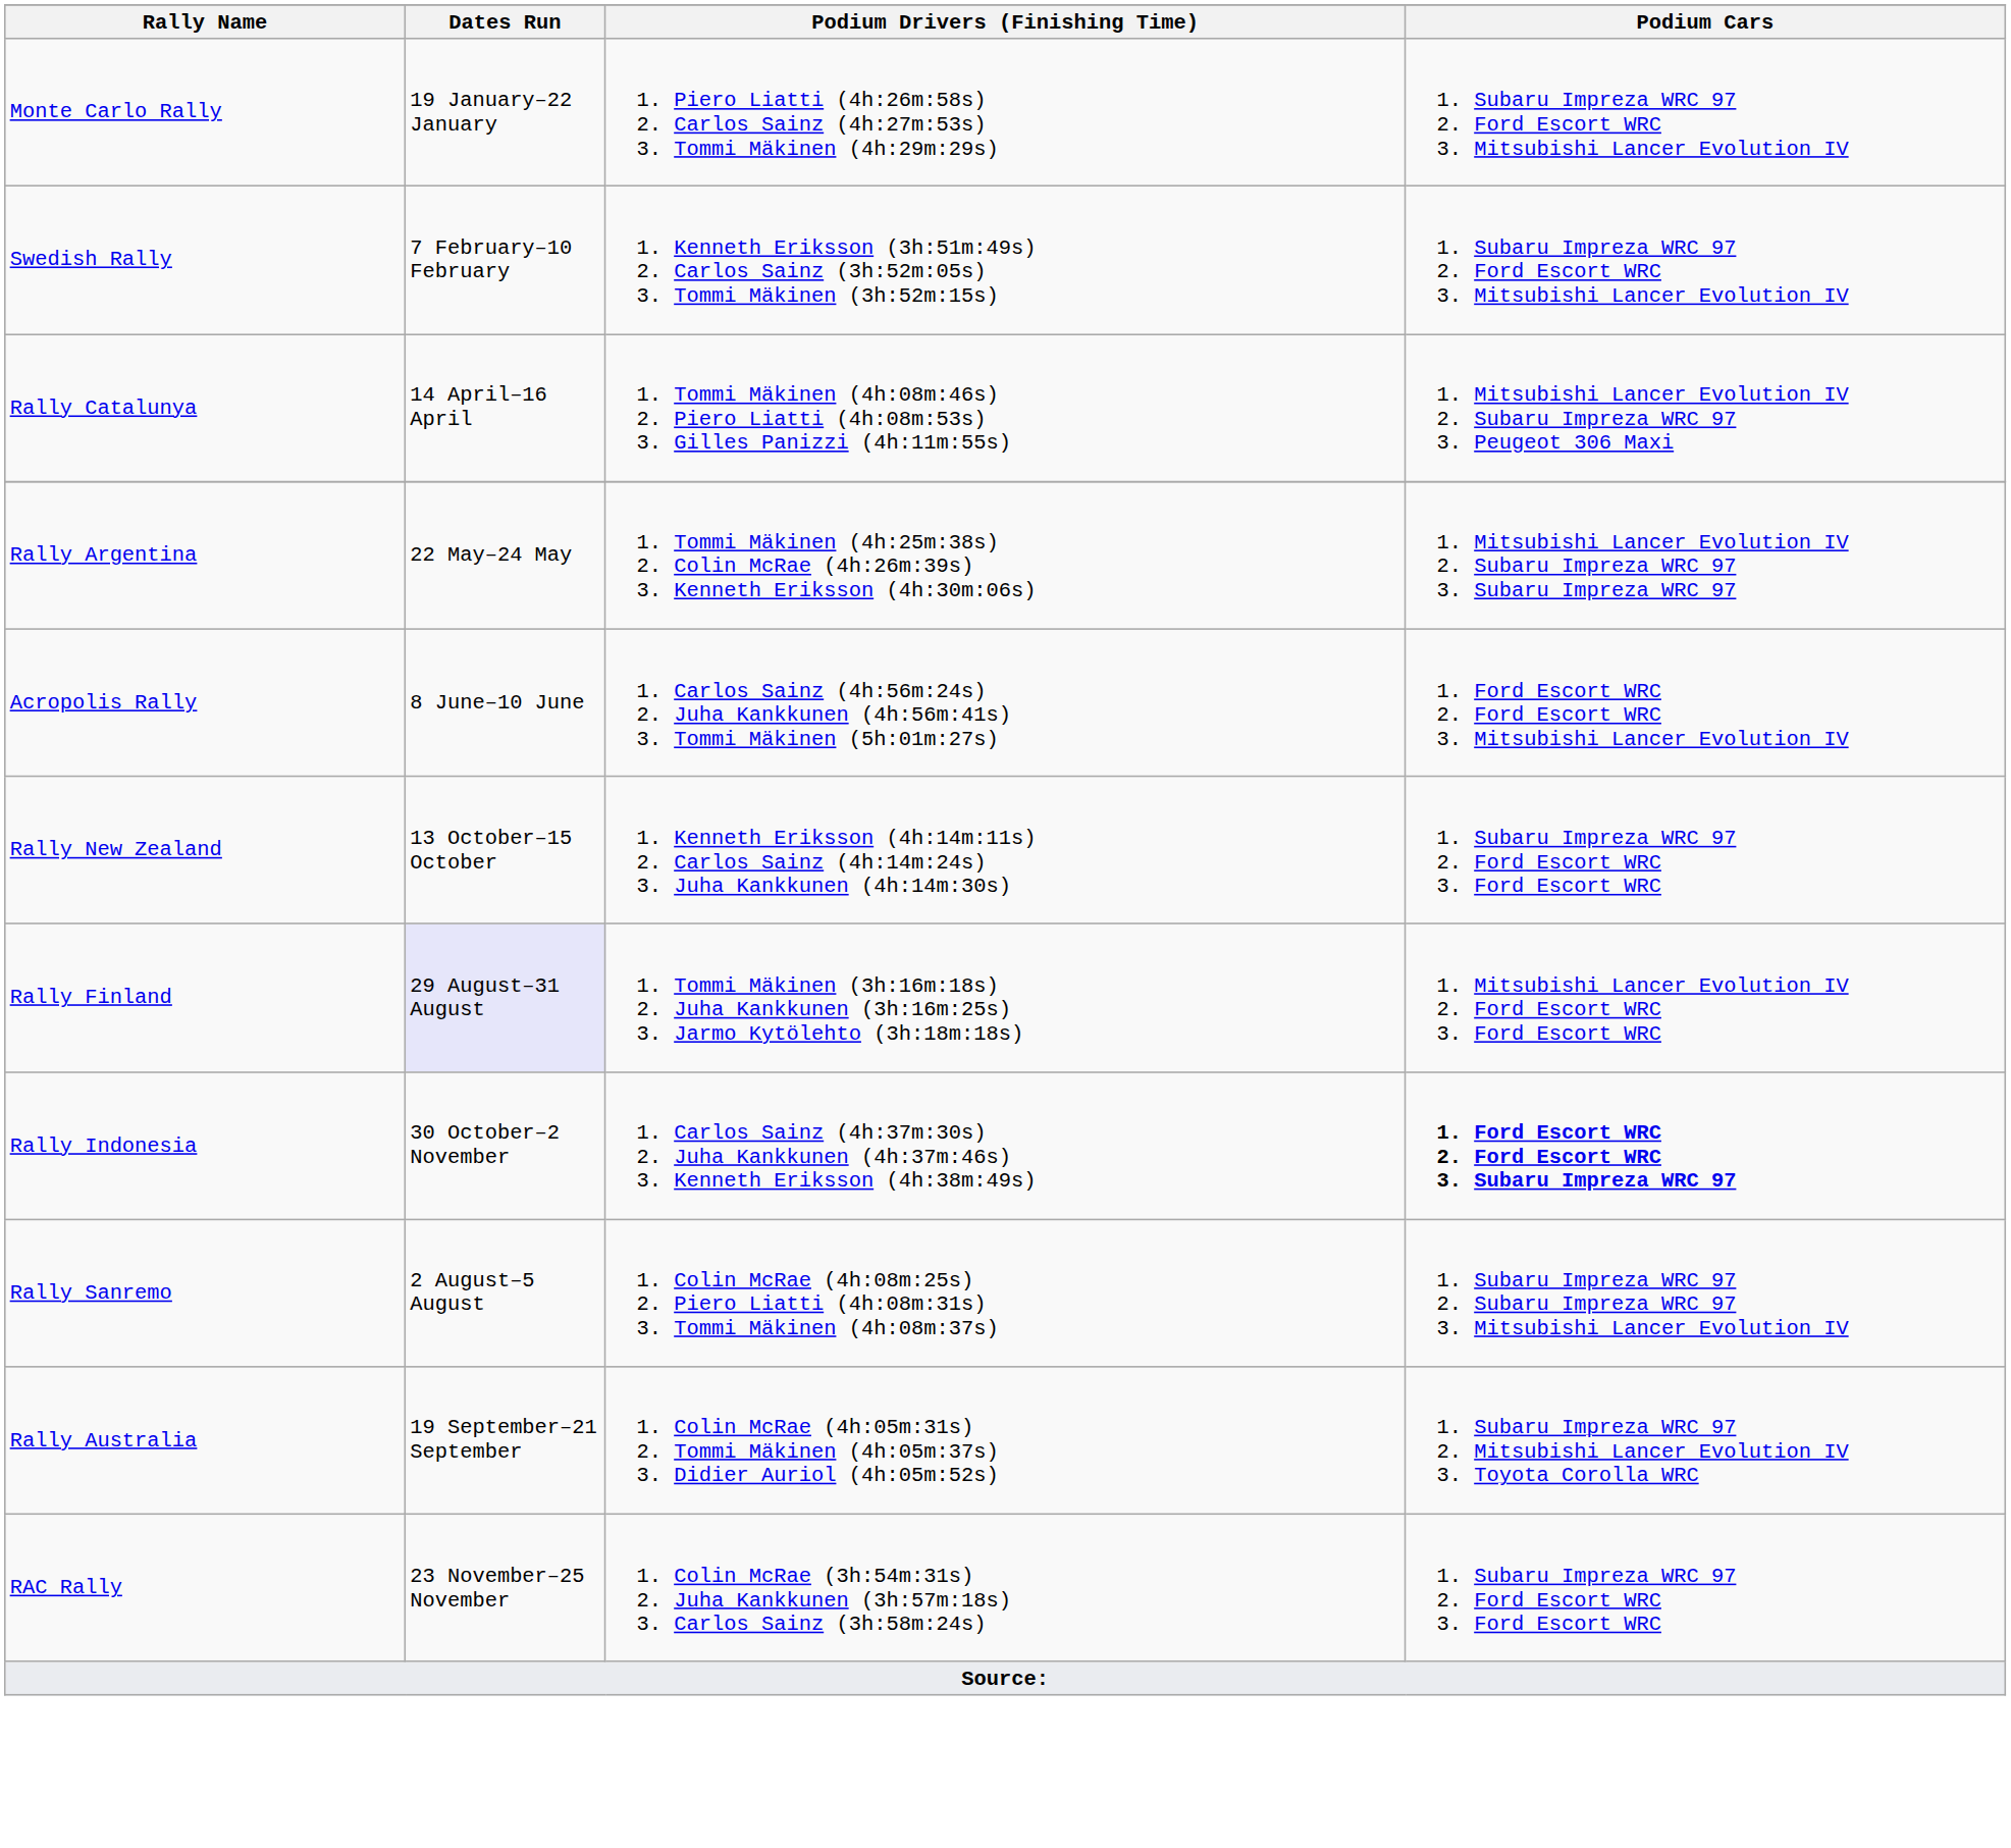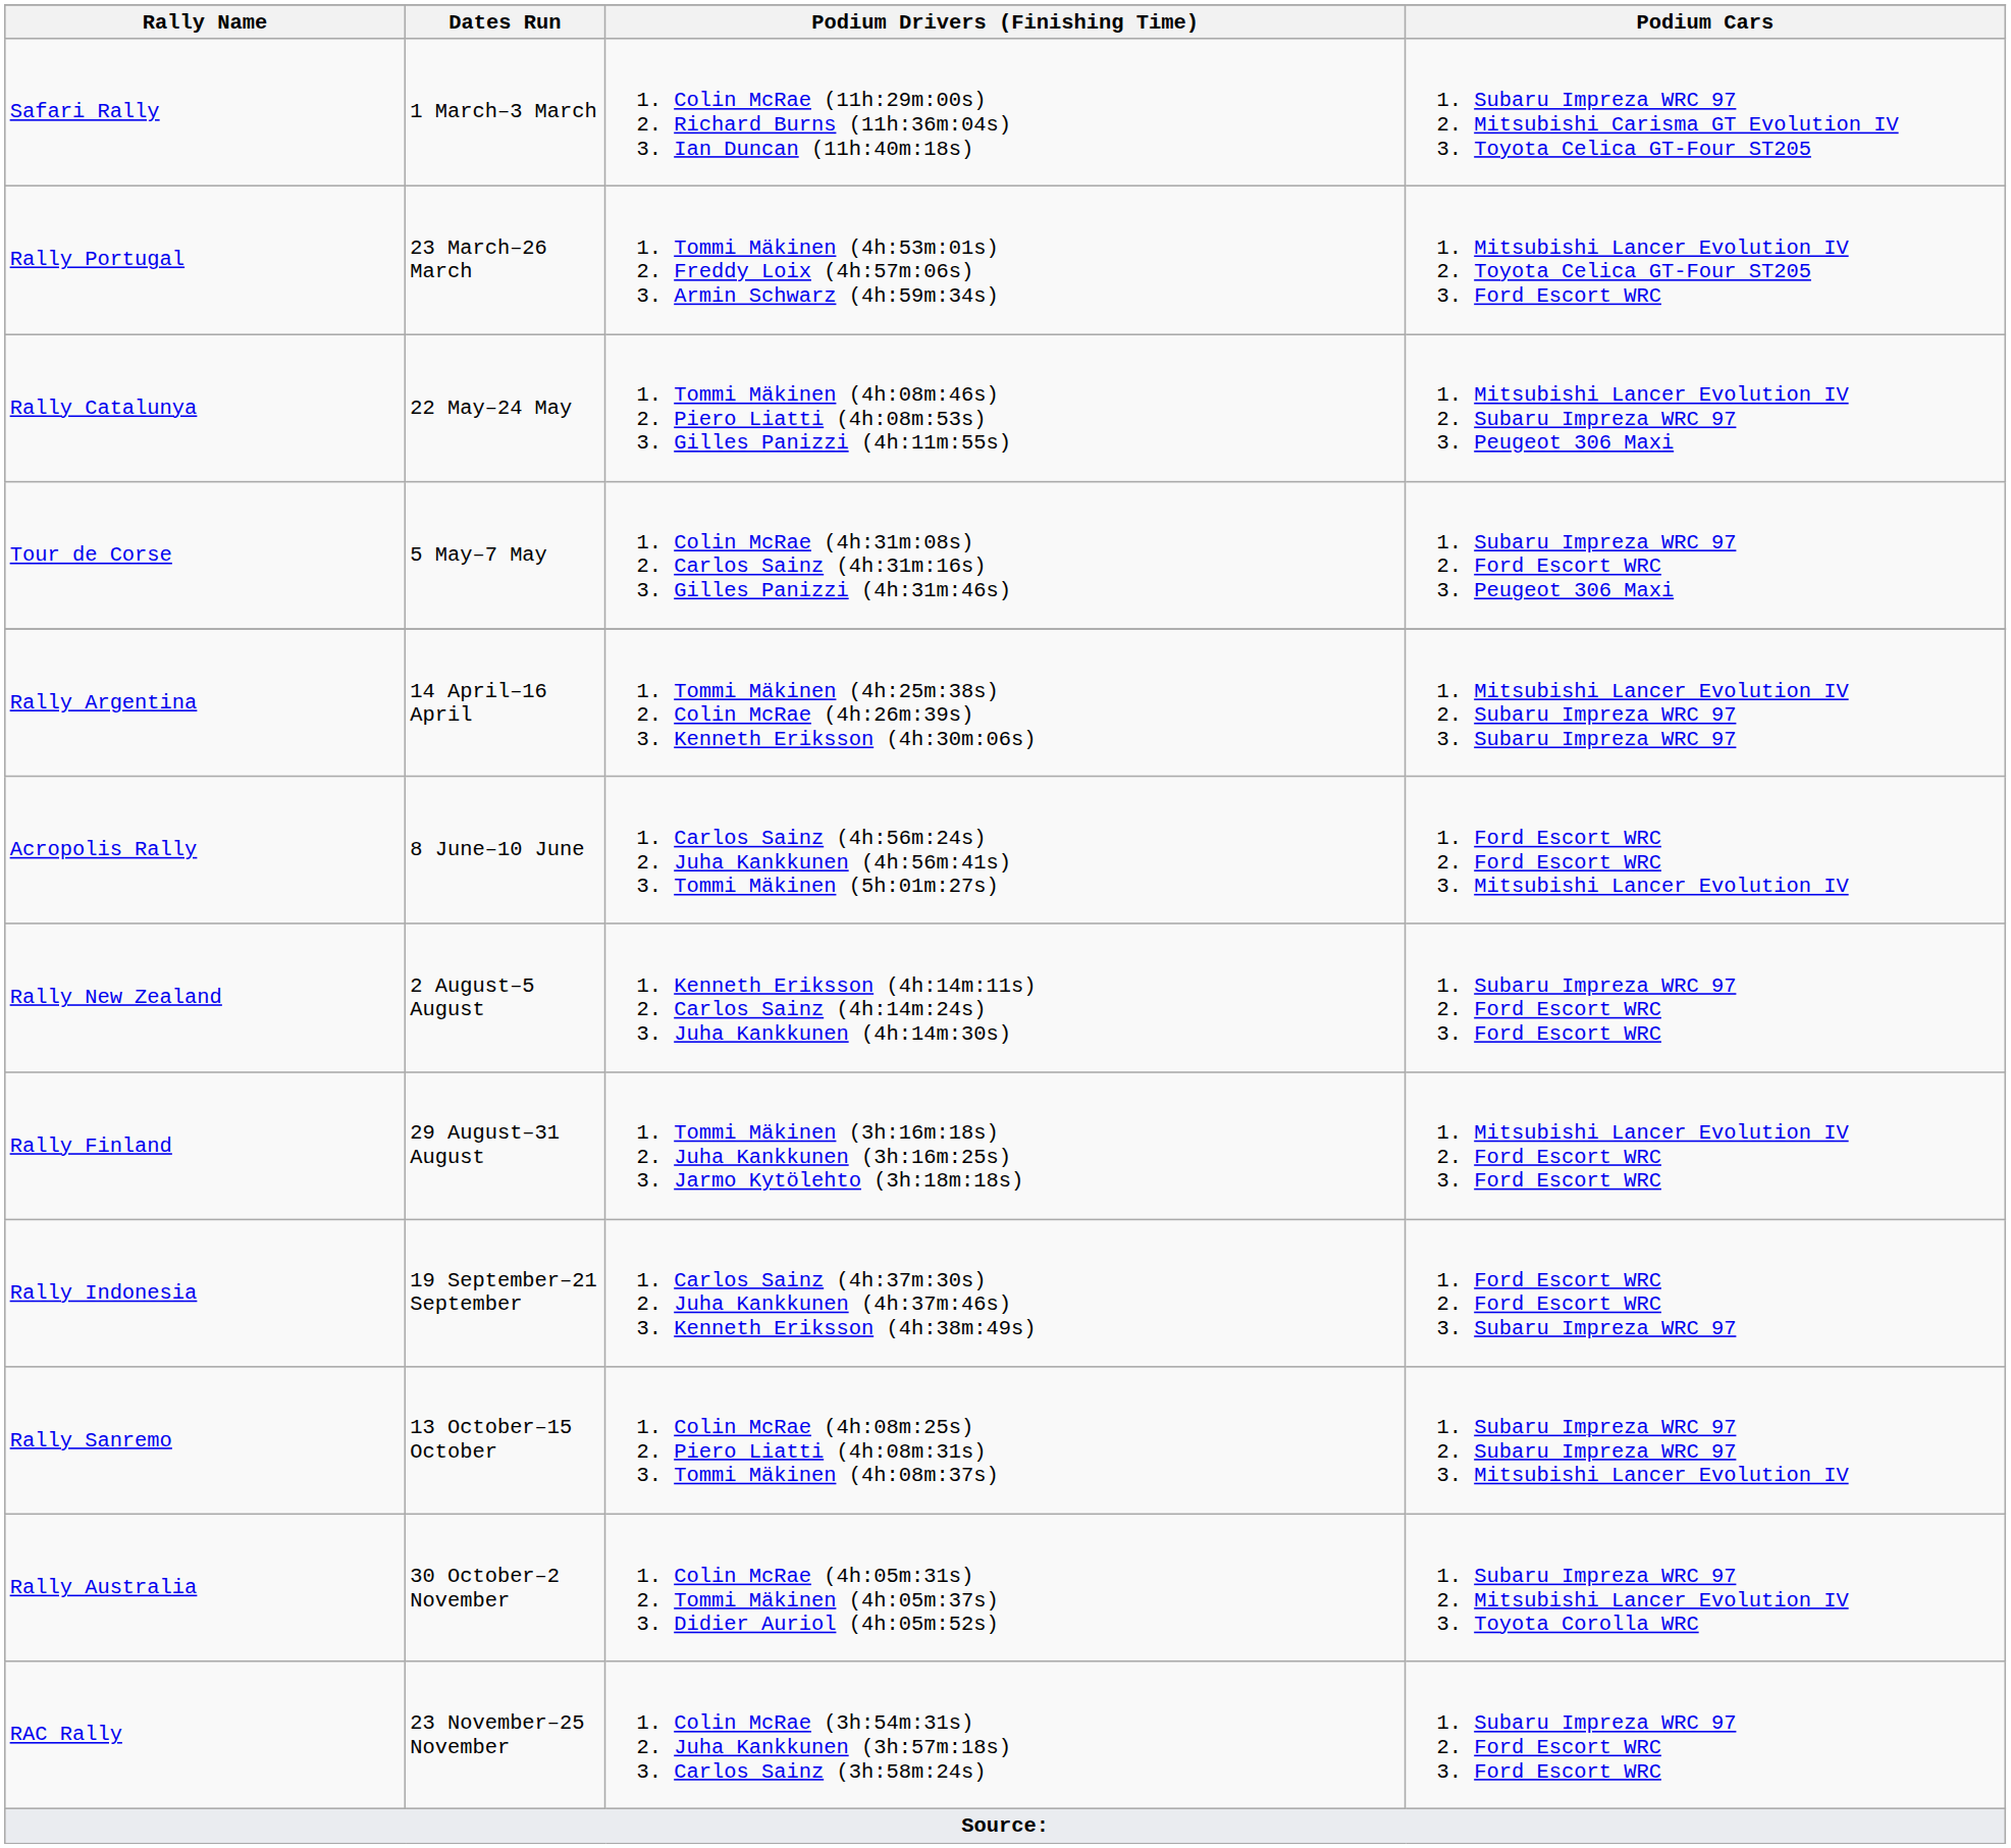- row: Monte Carlo Rally | 19 January–22 January | Piero Liatti (4h:26m:58s) Carlos Sainz (4h:27m:53s) Tommi Mäkinen (4h:29m:29s) | Subaru Impreza WRC 97 Ford Escort WRC Mitsubishi Lancer Evolution IV
- row: Swedish Rally | 7 February–10 February | Kenneth Eriksson (3h:51m:49s) Carlos Sainz (3h:52m:05s) Tommi Mäkinen (3h:52m:15s) | Subaru Impreza WRC 97 Ford Escort WRC Mitsubishi Lancer Evolution IV
+ row: Safari Rally | 1 March–3 March | Colin McRae (11h:29m:00s) Richard Burns (11h:36m:04s) Ian Duncan (11h:40m:18s) | Subaru Impreza WRC 97 Mitsubishi Carisma GT Evolution IV Toyota Celica GT-Four ST205
+ row: Rally Portugal | 23 March–26 March | Tommi Mäkinen (4h:53m:01s) Freddy Loix (4h:57m:06s) Armin Schwarz (4h:59m:34s) | Mitsubishi Lancer Evolution IV Toyota Celica GT-Four ST205 Ford Escort WRC
Rally Catalunya | Dates Run: 14 April–16 April -> 22 May–24 May
+ row: Tour de Corse | 5 May–7 May | Colin McRae (4h:31m:08s) Carlos Sainz (4h:31m:16s) Gilles Panizzi (4h:31m:46s) | Subaru Impreza WRC 97 Ford Escort WRC Peugeot 306 Maxi
Rally Argentina | Dates Run: 22 May–24 May -> 14 April–16 April
Rally New Zealand | Dates Run: 13 October–15 October -> 2 August–5 August
Rally Finland | Dates Run: lavender background -> no background
Rally Indonesia | Dates Run: 30 October–2 November -> 19 September–21 September
Rally Indonesia | Podium Cars: bold -> normal
Rally Sanremo | Dates Run: 2 August–5 August -> 13 October–15 October
Rally Australia | Dates Run: 19 September–21 September -> 30 October–2 November
